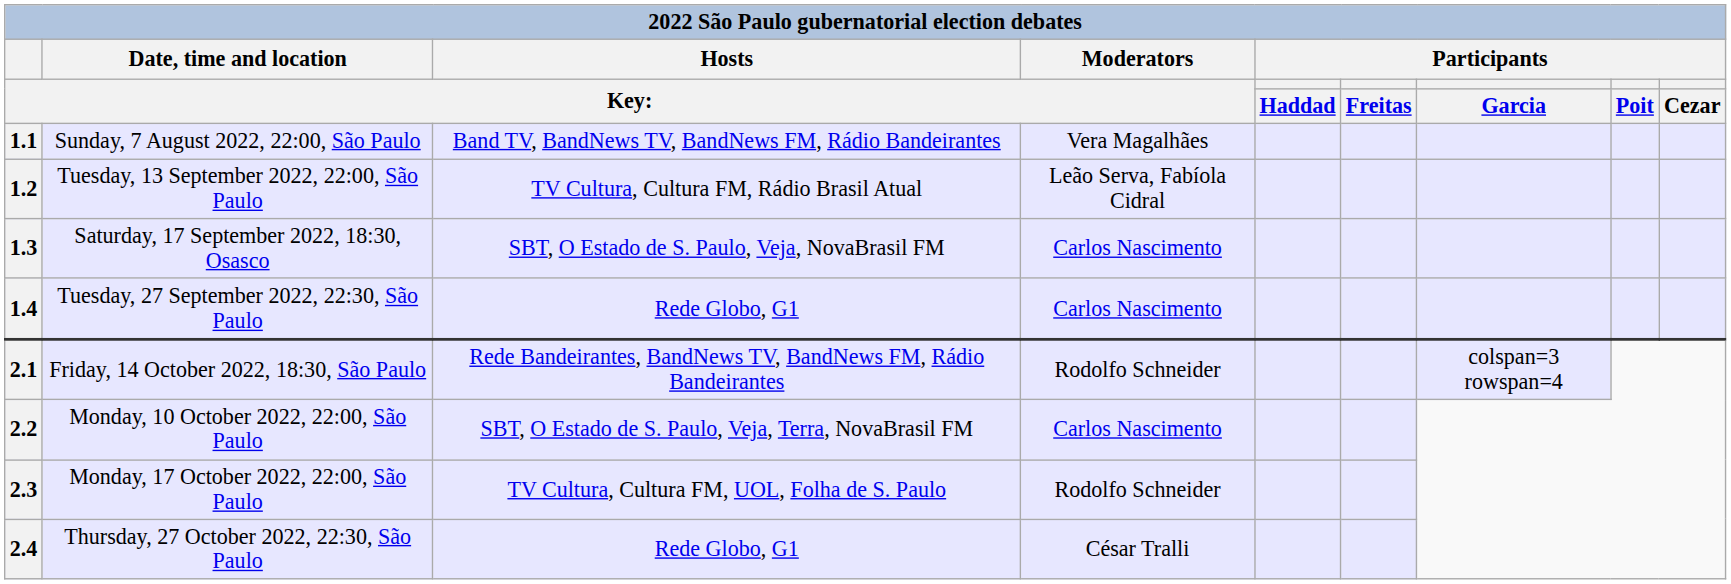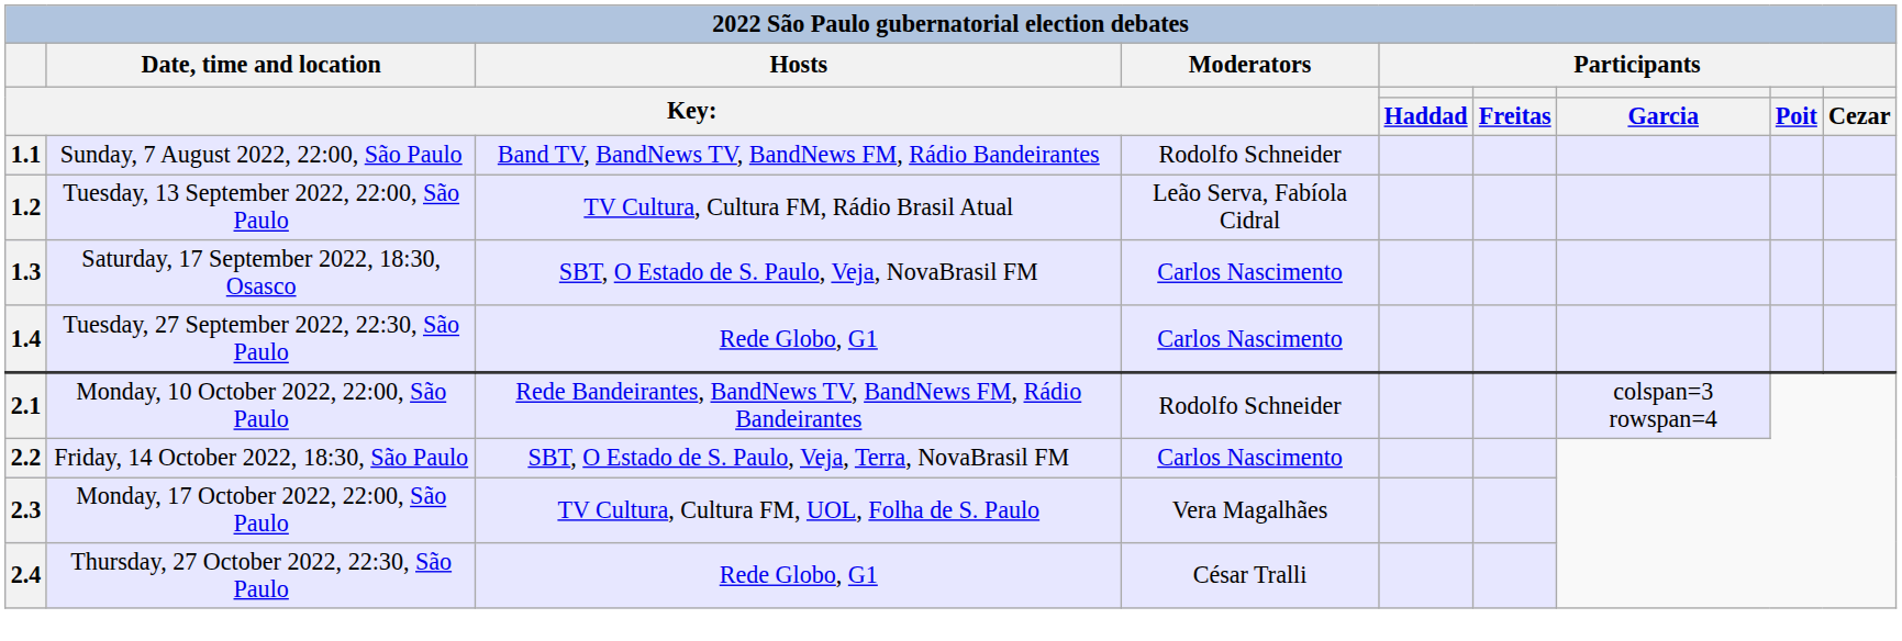1.1 | Moderators / Key:: Vera Magalhães -> Rodolfo Schneider
2.1 | Date, time and location / Key:: Friday, 14 October 2022, 18:30, São Paulo -> Monday, 10 October 2022, 22:00, São Paulo
2.2 | Date, time and location / Key:: Monday, 10 October 2022, 22:00, São Paulo -> Friday, 14 October 2022, 18:30, São Paulo
2.3 | Moderators / Key:: Rodolfo Schneider -> Vera Magalhães
